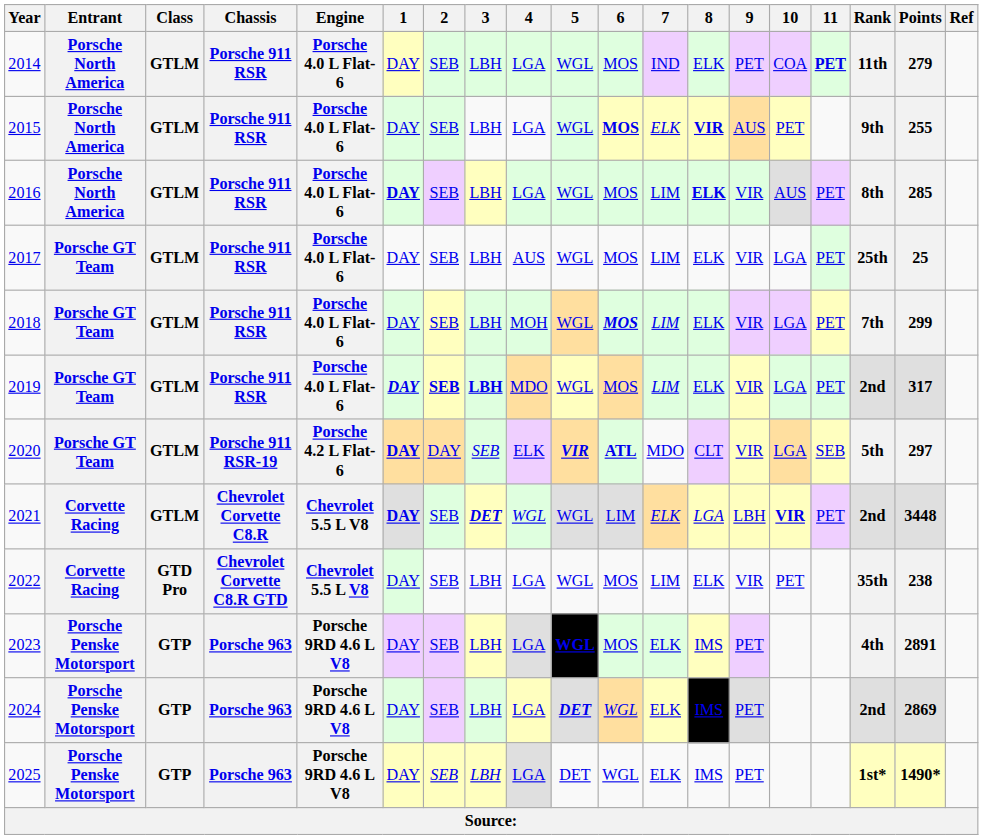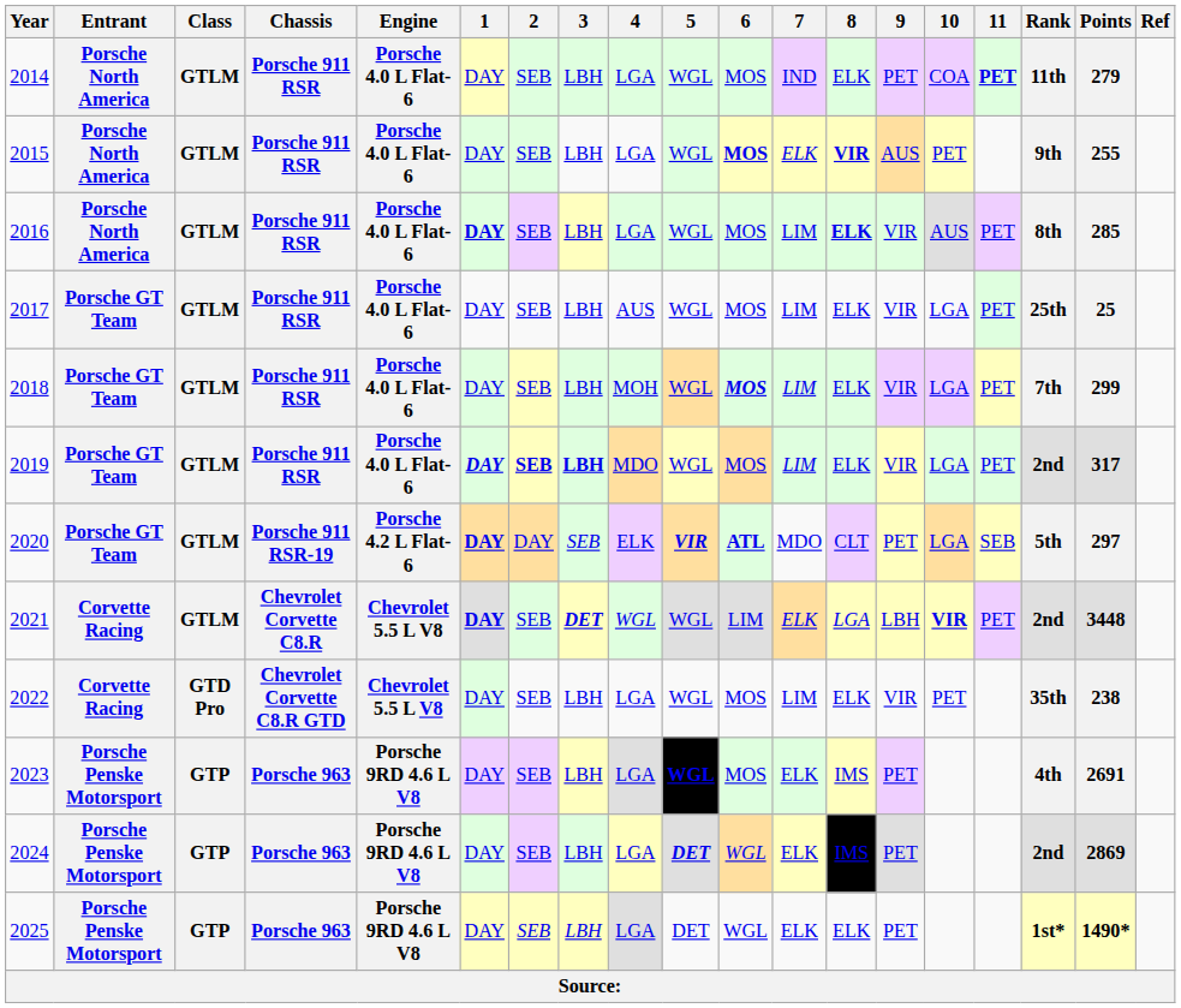2020 | 9: VIR -> PET
2023 | Points: 2891 -> 2691
2025 | 8: IMS -> ELK
